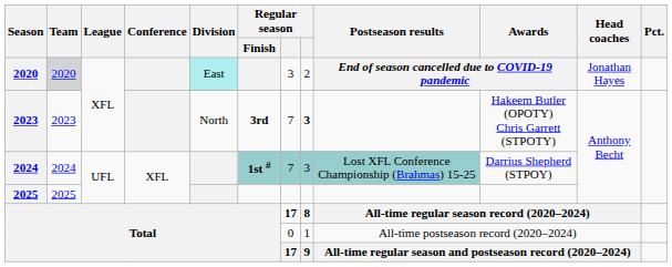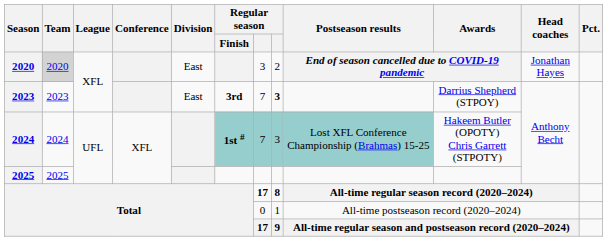row 3 | Division: paleturquoise background -> no background
row 4 | Division: North -> East
row 4 | Awards: Hakeem Butler (OPOTY) Chris Garrett (STPOTY) -> Darrius Shepherd (STPOY)
row 5 | Awards: Darrius Shepherd (STPOY) -> Hakeem Butler (OPOTY) Chris Garrett (STPOTY)
